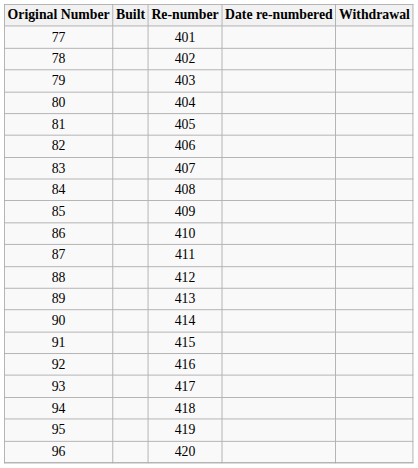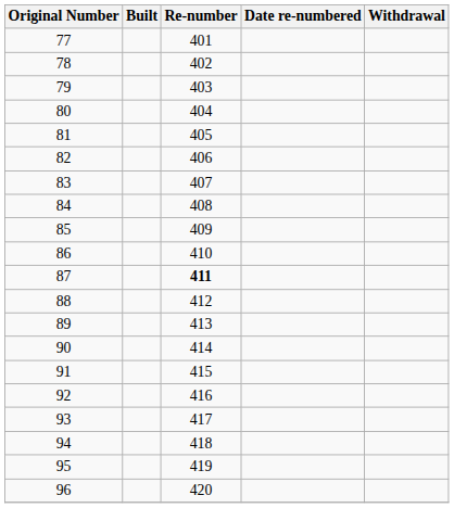87 | Re-number: normal -> bold
